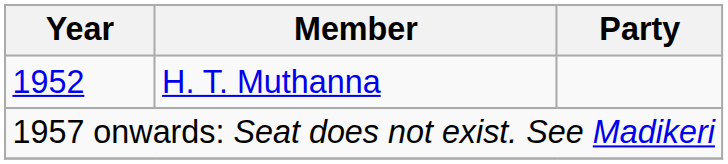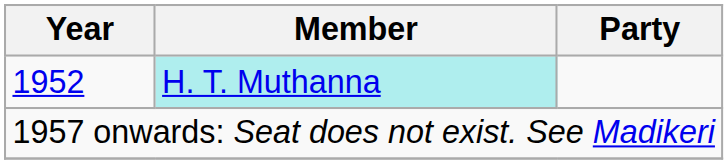1952 | Member: no background -> paleturquoise background
